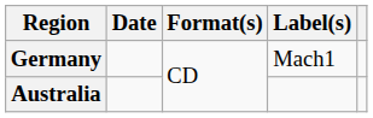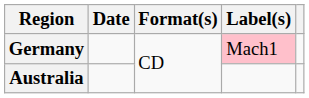Germany | Label(s): no background -> pink background
